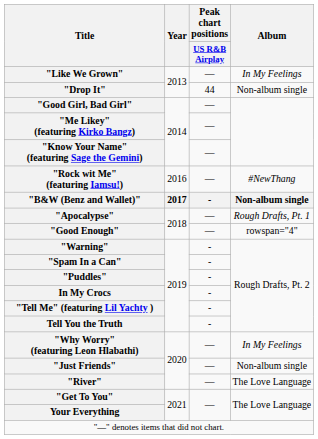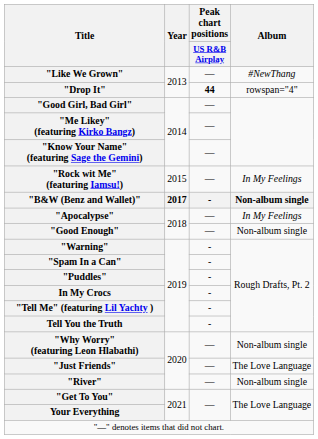"Like We Grown" | Album: In My Feelings -> #NewThang
"Drop It" | Peak chart positions / US R&B Airplay: normal -> bold
"Drop It" | Album: Non-album single -> rowspan="4"
"Rock wit Me" (featuring Iamsu!) | Year: 2016 -> 2015
"Rock wit Me" (featuring Iamsu!) | Album: #NewThang -> In My Feelings
"Apocalypse" | Album: Rough Drafts, Pt. 1 -> In My Feelings
"Good Enough" | Album: rowspan="4" -> Non-album single
"Why Worry" (featuring Leon Hlabathi) | Album: In My Feelings -> Non-album single
"Just Friends" | Album: Non-album single -> The Love Language
"River" | Album: The Love Language -> Non-album single
